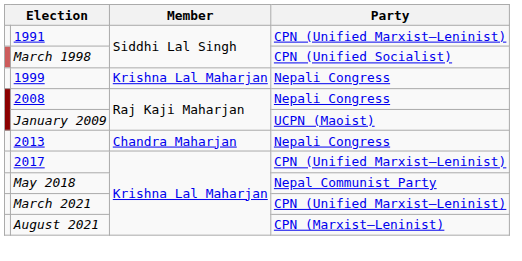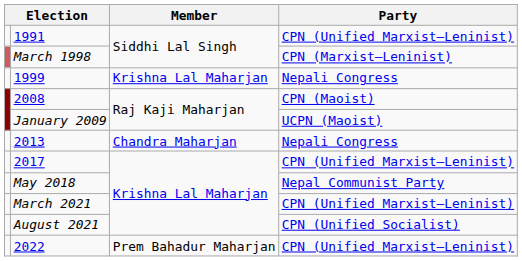March 1998 | Party: CPN (Unified Socialist) -> CPN (Marxist–Leninist)
2008 | Party: Nepali Congress -> CPN (Maoist)
August 2021 | Party: CPN (Marxist–Leninist) -> CPN (Unified Socialist)
+ row: 2022 | Prem Bahadur Maharjan | CPN (Unified Marxist–Leninist)
